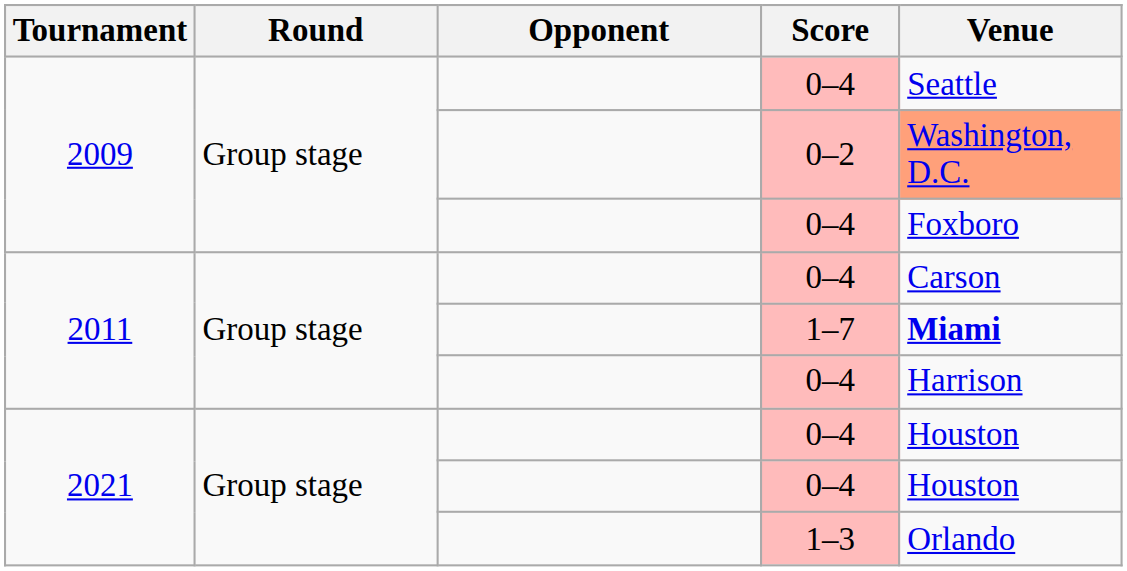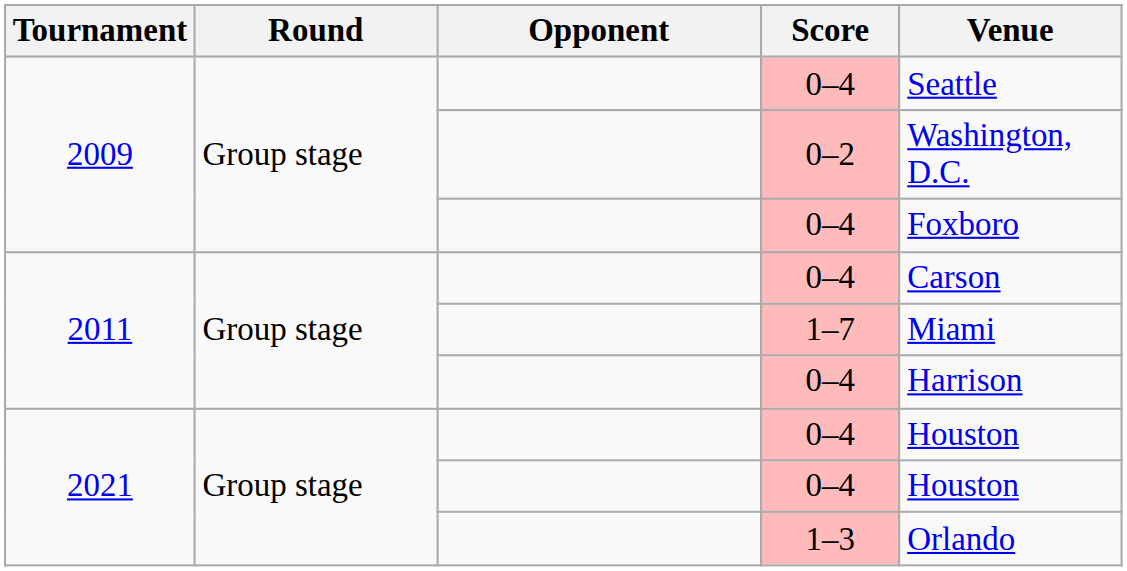0–2 | Venue: lightsalmon background -> no background
1–7 | Venue: bold -> normal
